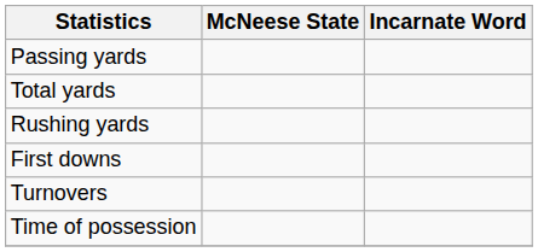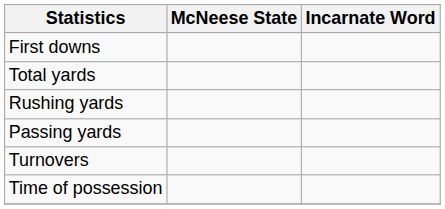rows swapped: First downs <-> Passing yards
